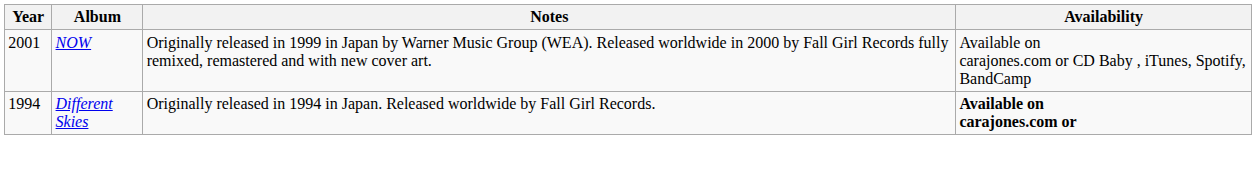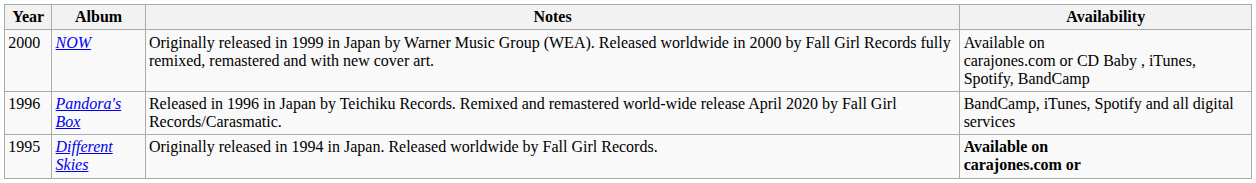NOW | Year: 2001 -> 2000
+ row: 1996 | Pandora's Box | Released in 1996 in Japan by Teichiku Records. Remixed and remastered world-wide release April 2020 by Fall Girl Records/Carasmatic. | BandCamp, iTunes, Spotify and all digital services
Different Skies | Year: 1994 -> 1995
